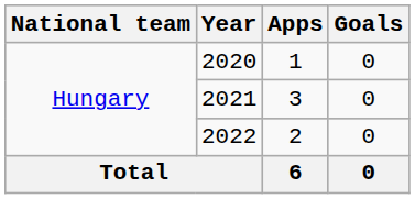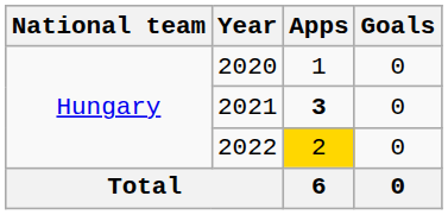2021 | Apps: normal -> bold
2022 | Apps: no background -> gold background
